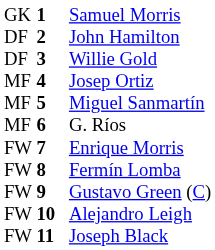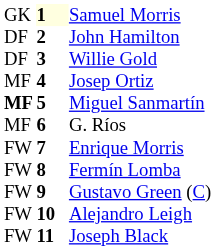Samuel Morris | column 2: no background -> lightyellow background
Miguel Sanmartín | column 1: normal -> bold
